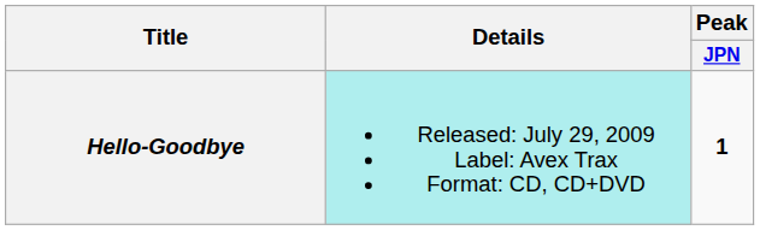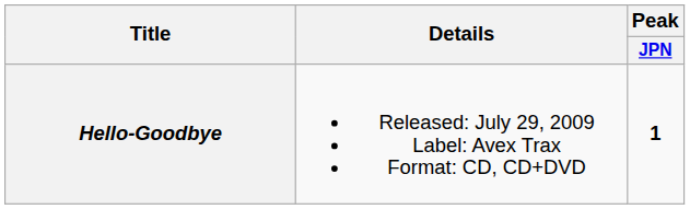Hello-Goodbye | Details: paleturquoise background -> no background
